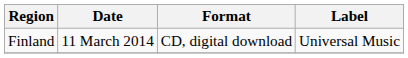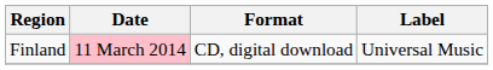Finland | Date: no background -> pink background
